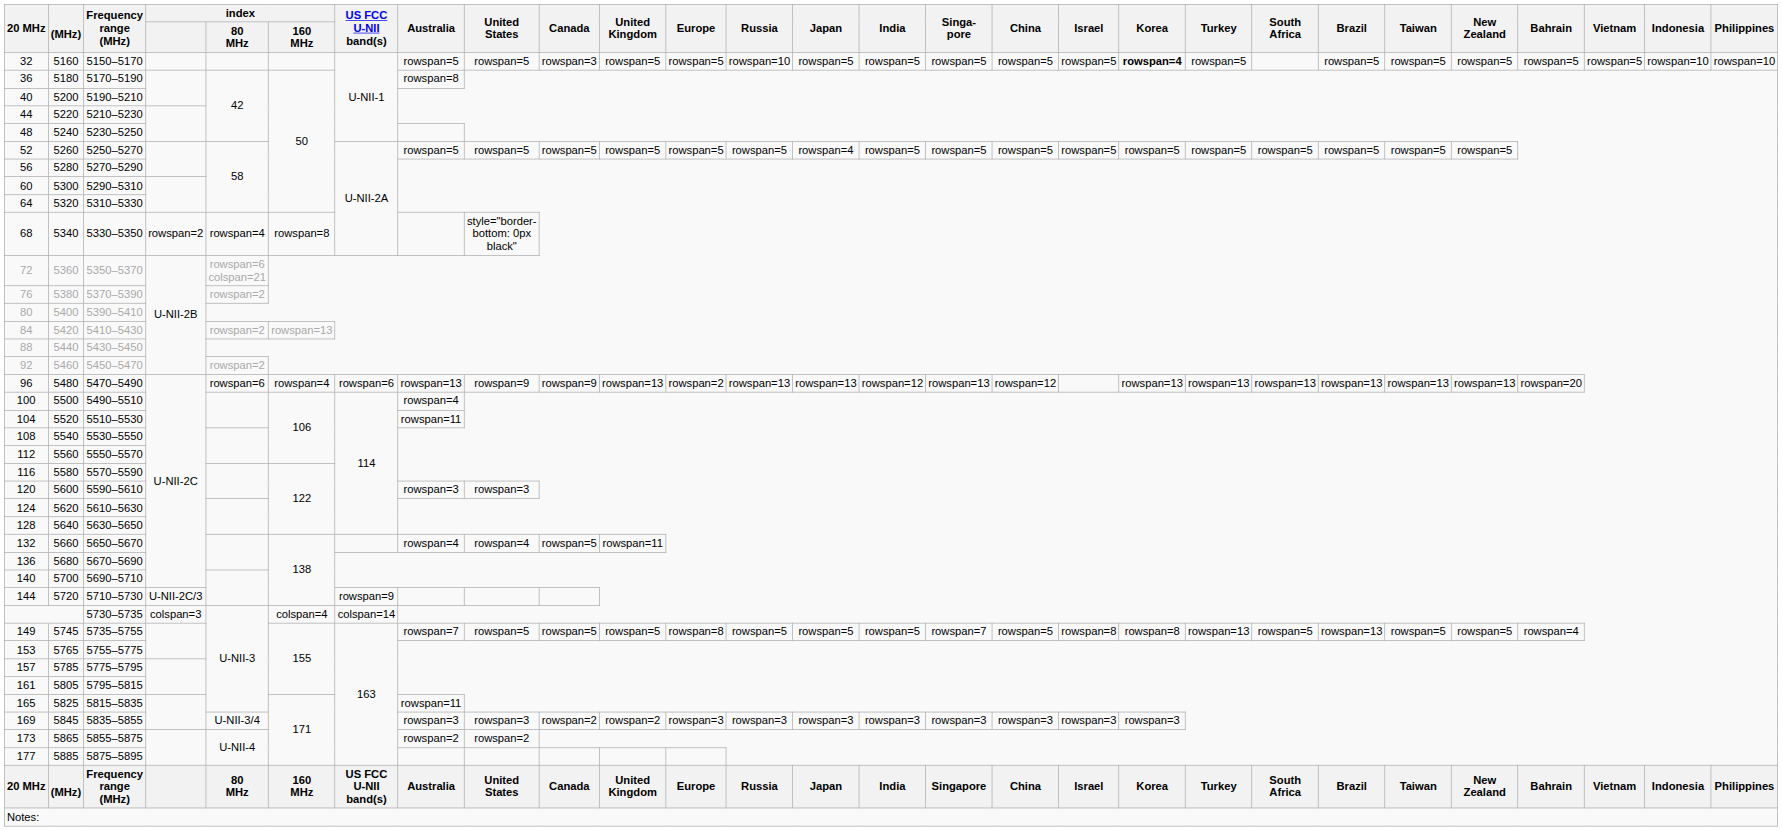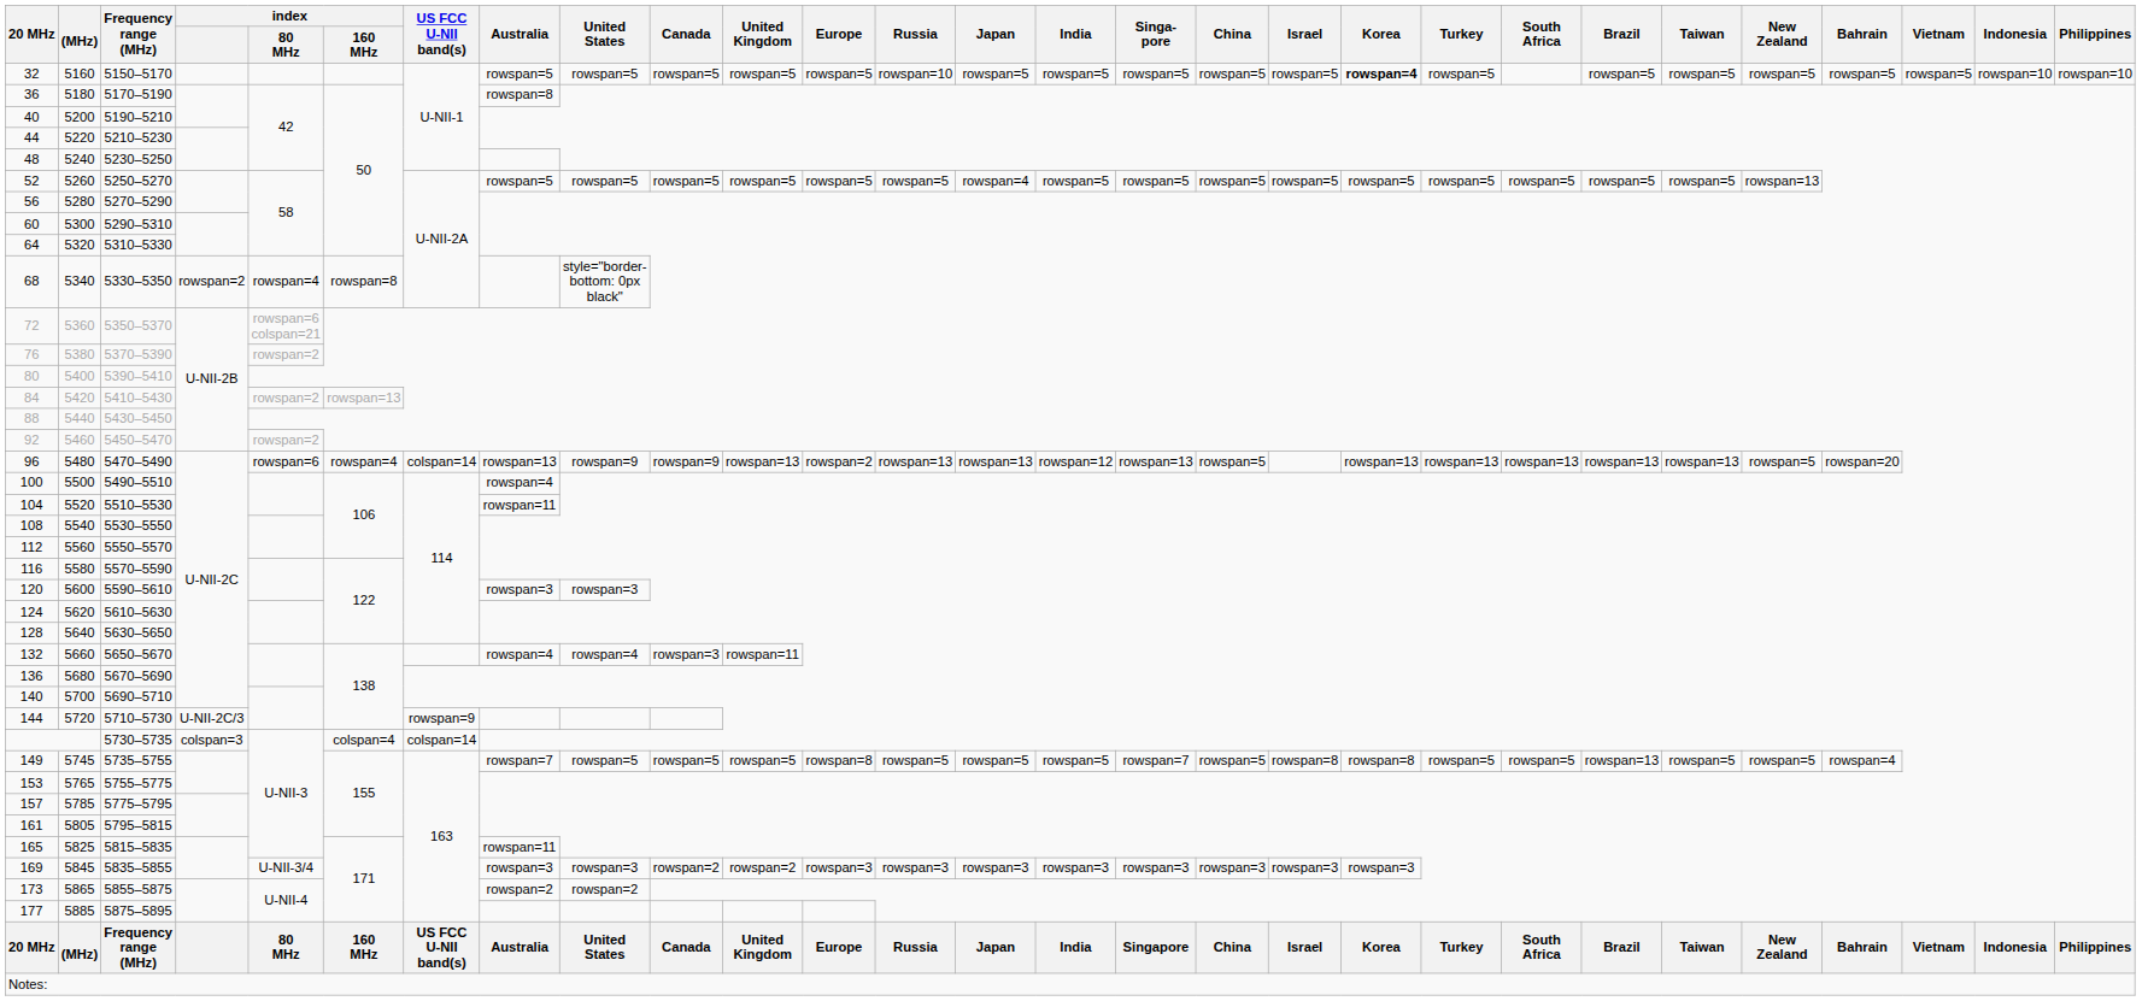32 | Canada: rowspan=3 -> rowspan=5
52 | New Zealand: rowspan=5 -> rowspan=13
96 | US FCC U-NII band(s): rowspan=6 -> colspan=14
96 | China: rowspan=12 -> rowspan=5
96 | New Zealand: rowspan=13 -> rowspan=5
132 | Canada: rowspan=5 -> rowspan=3
149 | Turkey: rowspan=13 -> rowspan=5
